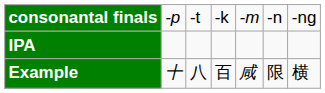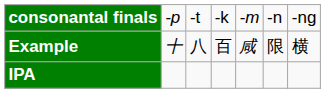rows swapped: IPA <-> Example
